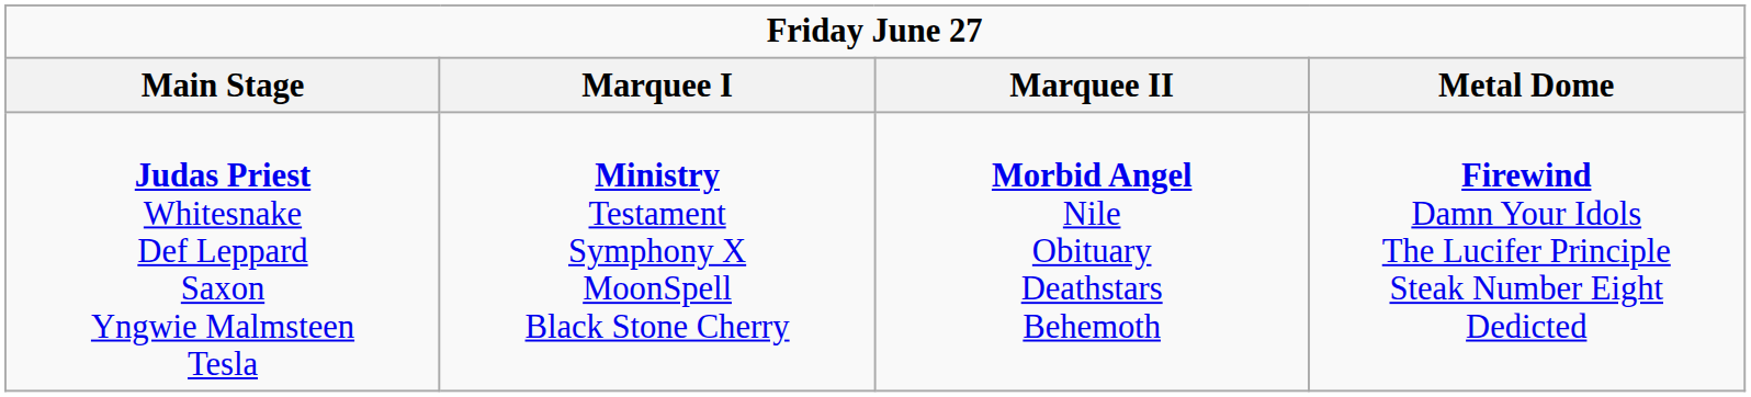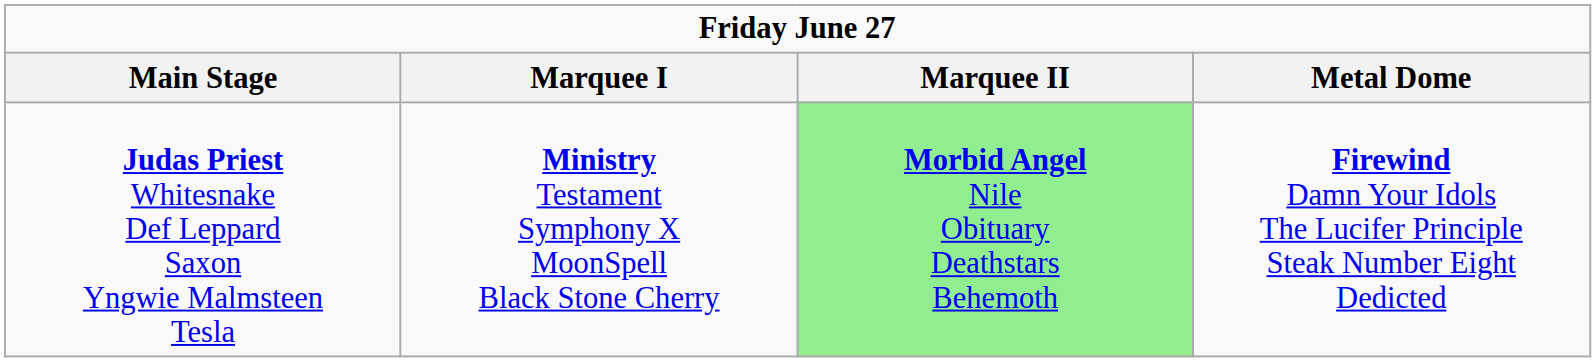row 3 | Marquee II: no background -> lightgreen background
